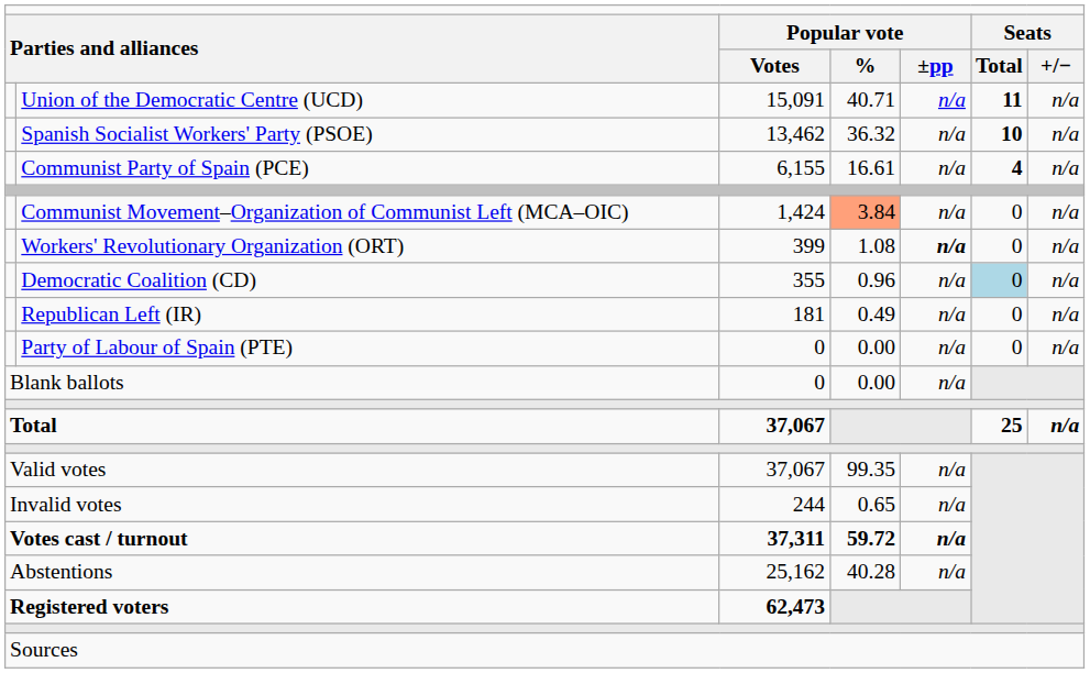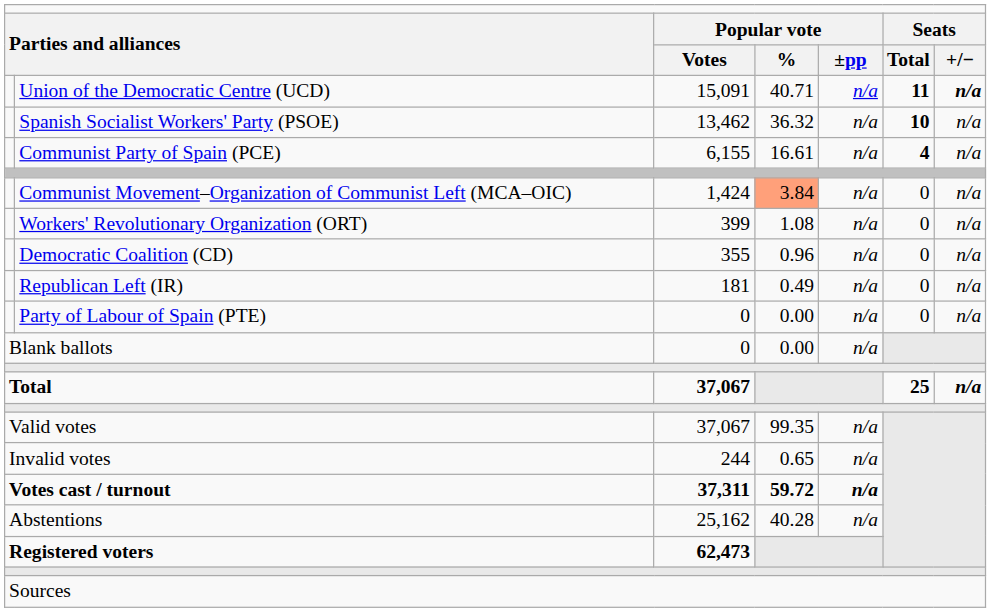Union of the Democratic Centre (UCD) | column 7: normal -> bold
Workers' Revolutionary Organization (ORT) | column 5: bold -> normal
Democratic Coalition (CD) | column 6: lightblue background -> no background
